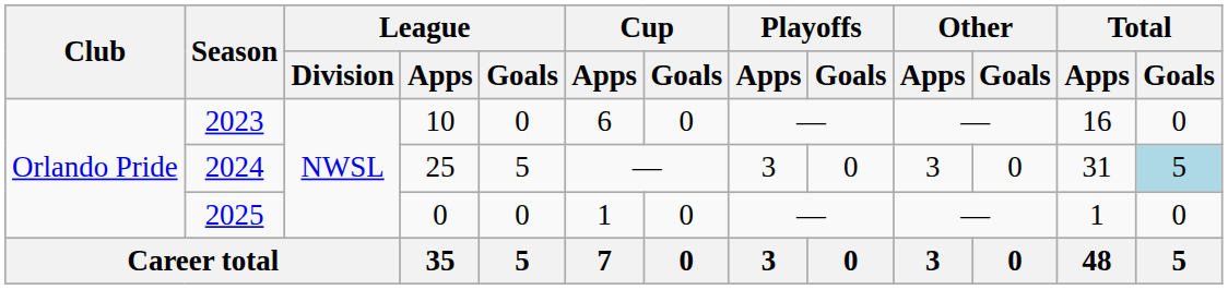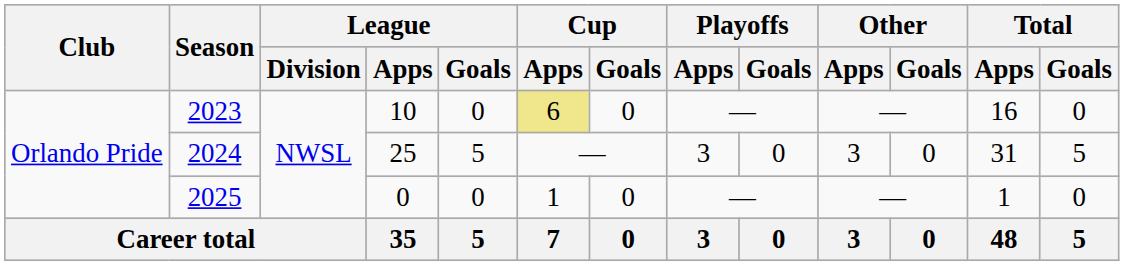2023 | Cup / Apps: no background -> khaki background
2024 | Total / Goals: lightblue background -> no background
